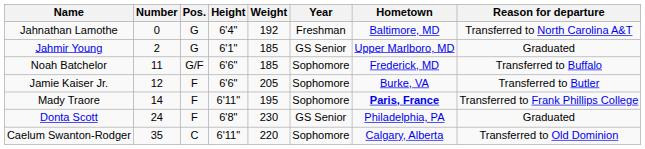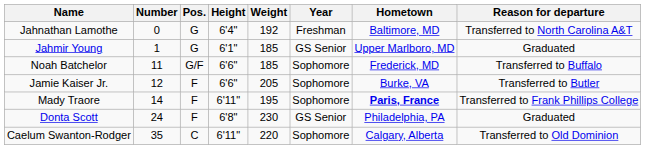Jahmir Young | Number: 2 -> 1
